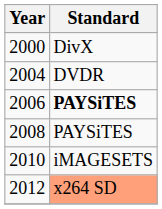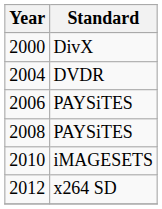2006 | Standard: bold -> normal
2012 | Standard: lightsalmon background -> no background
